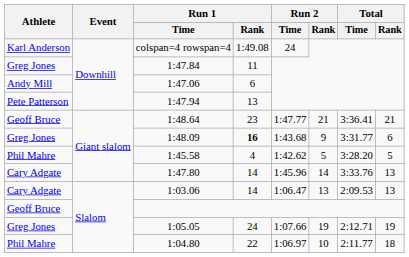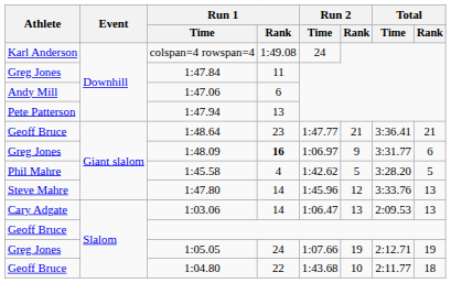1:48.09 | Run 2 / Time: 1:43.68 -> 1:06.97
1:47.80 | Athlete: Cary Adgate -> Steve Mahre
1:47.80 | Run 2 / Rank: 14 -> 12
1:04.80 | Athlete: Phil Mahre -> Geoff Bruce
1:04.80 | Run 2 / Time: 1:06.97 -> 1:43.68
